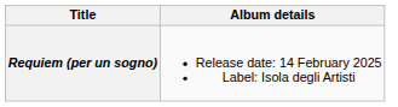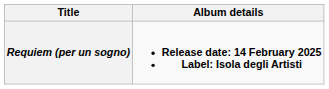Requiem (per un sogno) | Album details: normal -> bold
